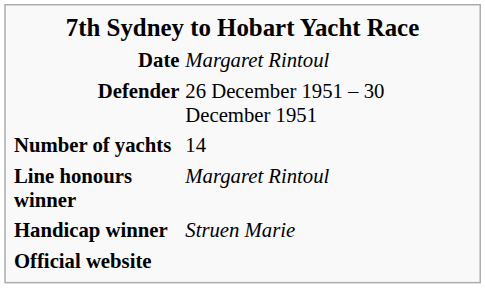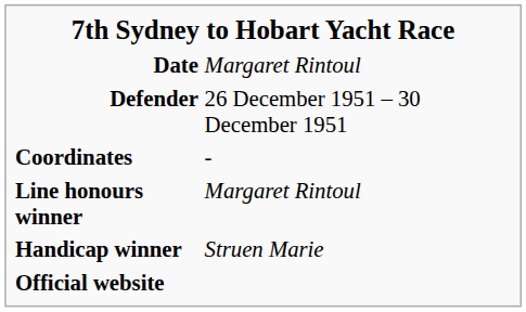- row: Number of yachts | 14
+ row: Coordinates | -
